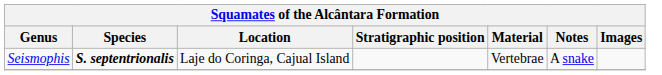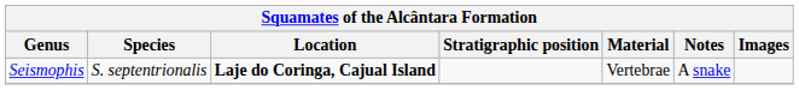Seismophis | Species: bold -> normal
Seismophis | Location: normal -> bold
